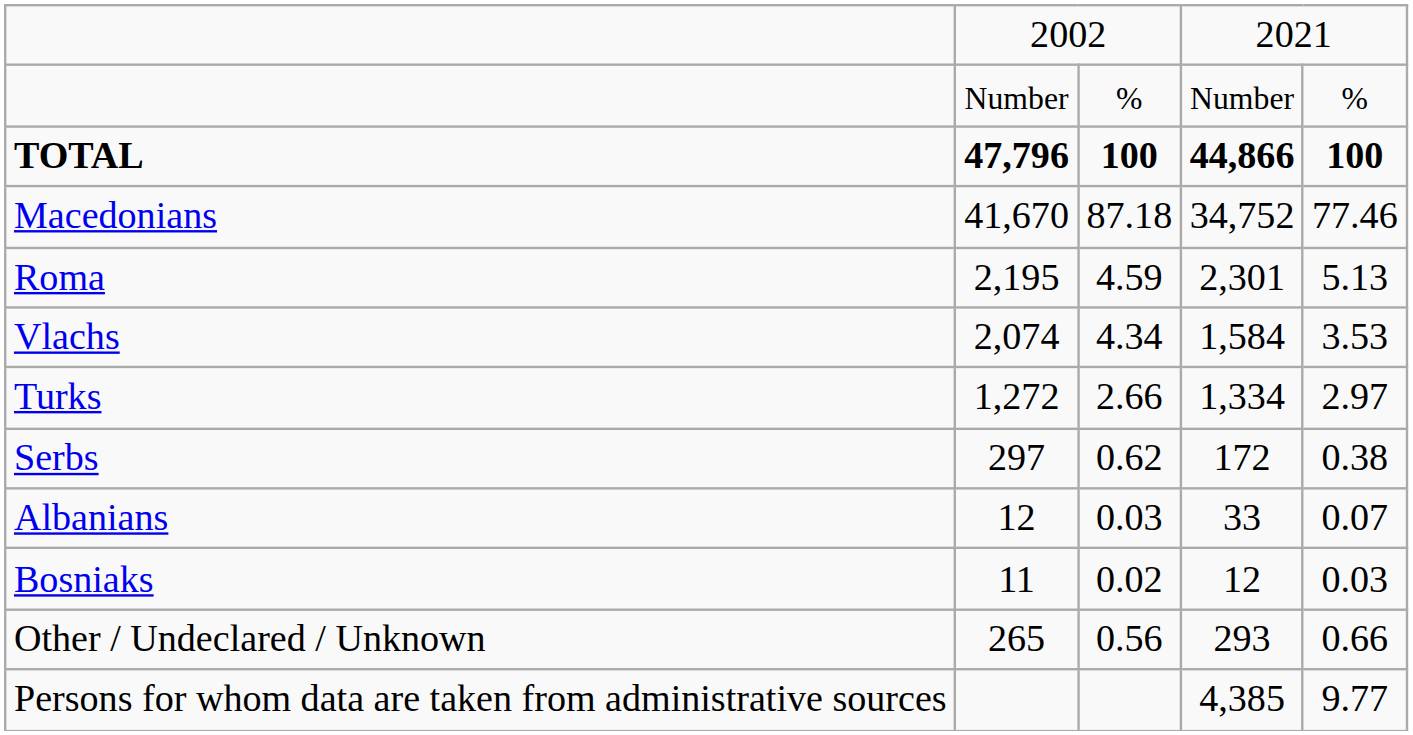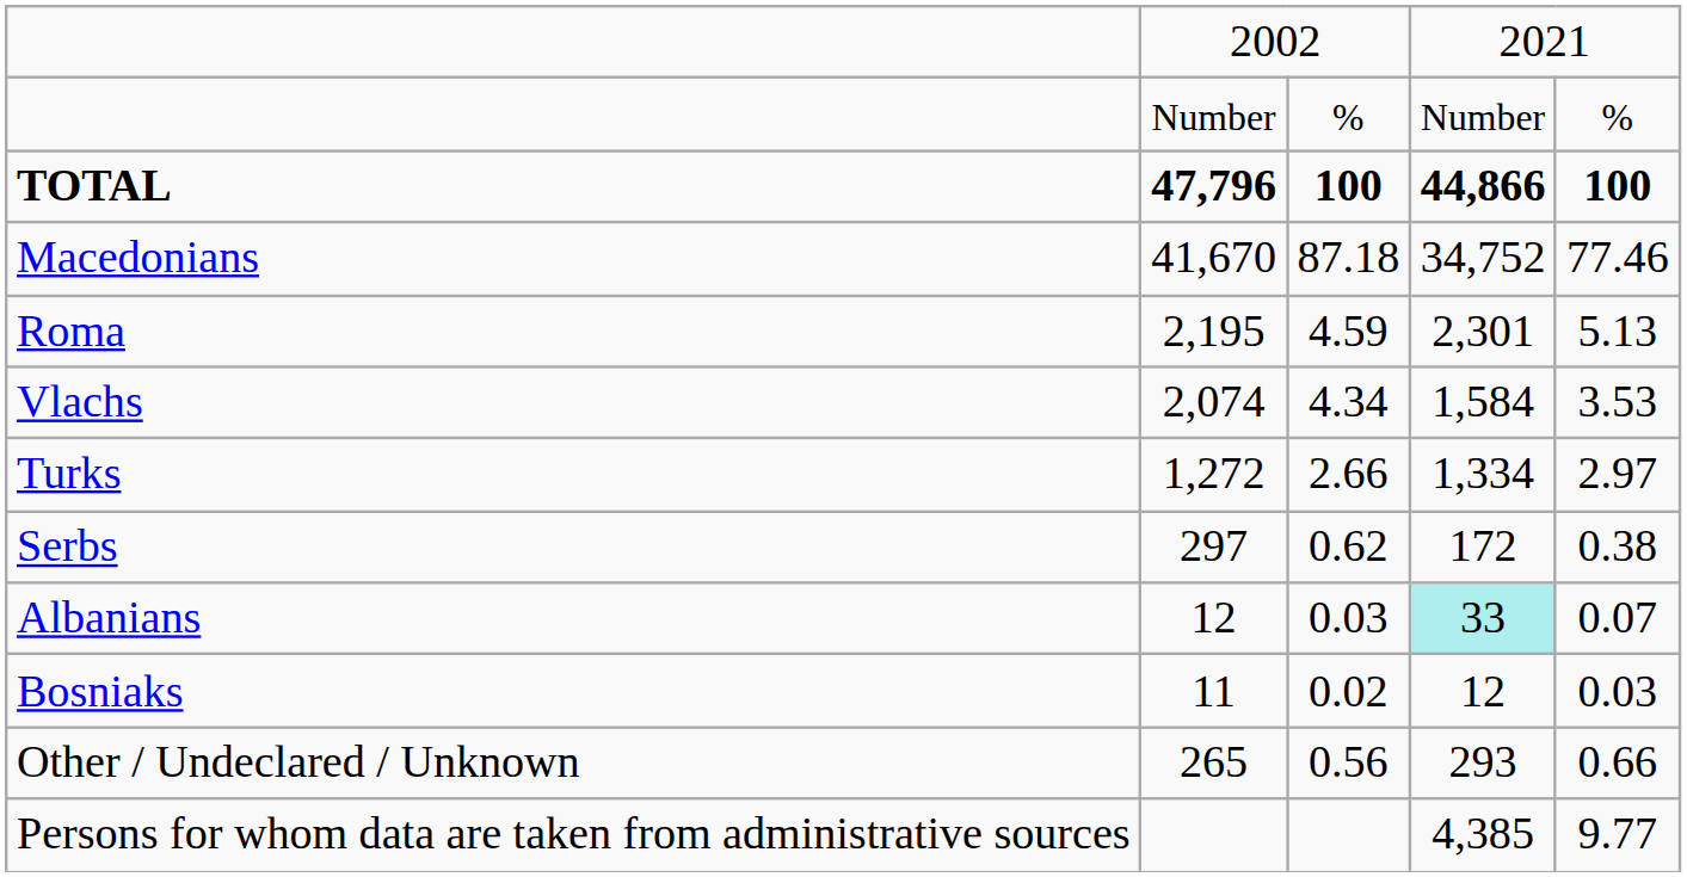Albanians | column 4: no background -> paleturquoise background
